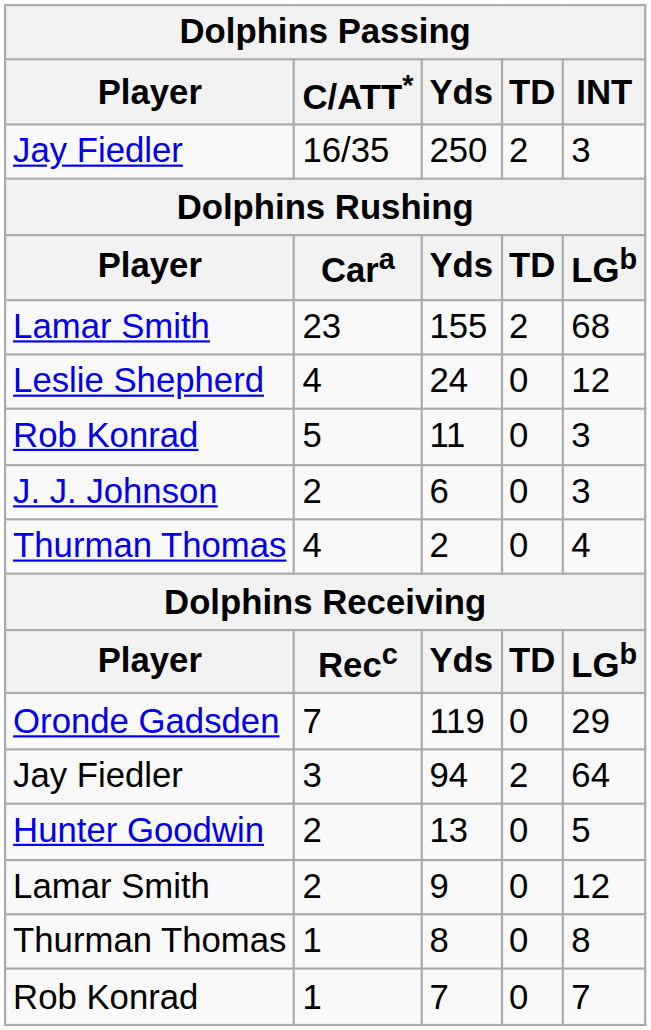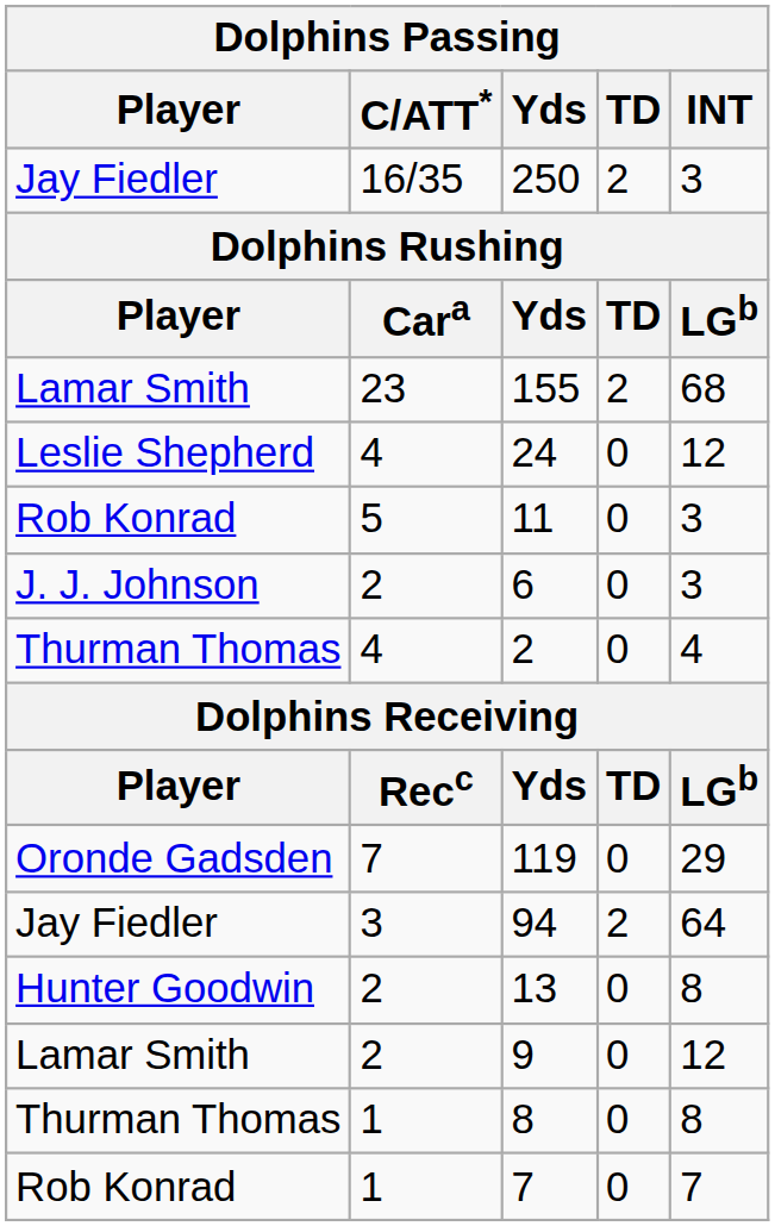13 | INT: 5 -> 8
